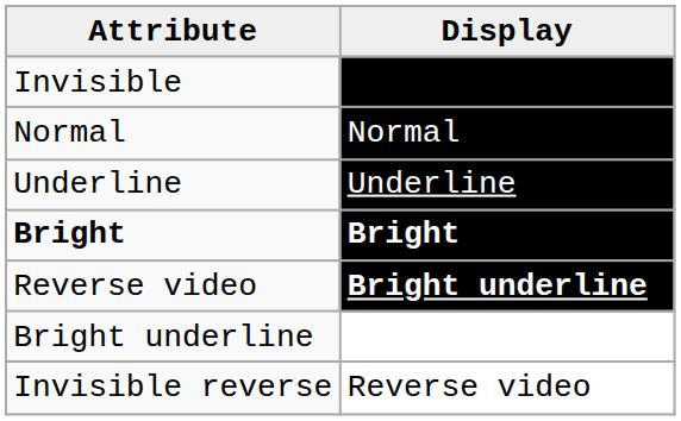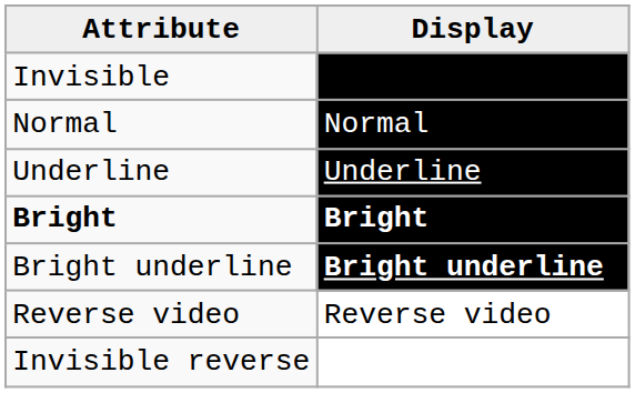row 6 | Attribute: Reverse video -> Bright underline
row 7 | Attribute: Bright underline -> Reverse video
row 7 | Display: Invisible reverse -> Reverse video
row 8 | Display: Reverse video -> Invisible reverse
